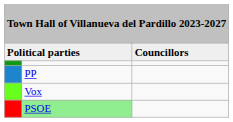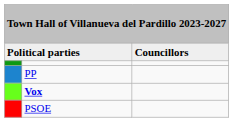Vox | column 2: normal -> bold
PSOE | column 2: lightgreen background -> no background
